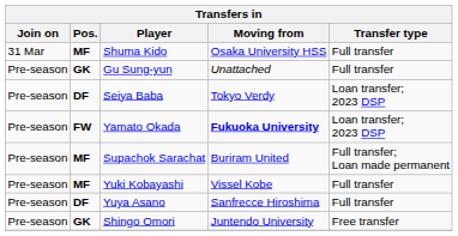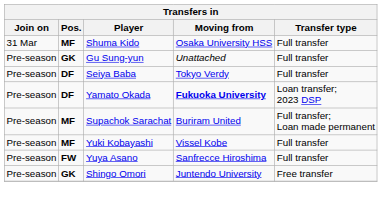Seiya Baba | Transfer type: Loan transfer; 2023 DSP -> Full transfer
Yamato Okada | Pos.: FW -> DF
Yuya Asano | Pos.: DF -> FW
